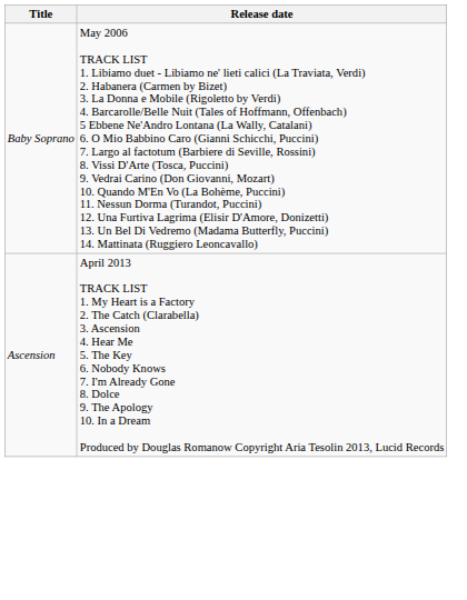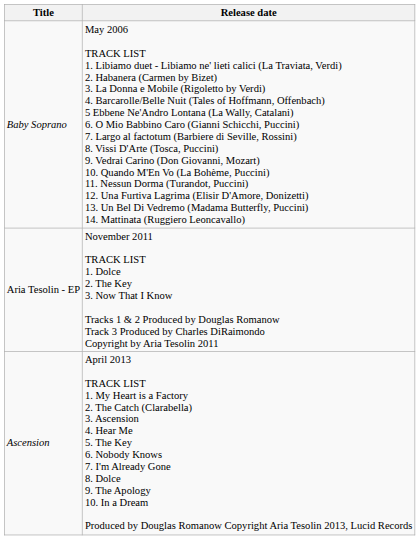+ row: Aria Tesolin - EP | November 2011 TRACK LIST 1. Dolce 2. The Key 3. Now That I Know Tracks 1 & 2 Produced by Douglas Romanow Track 3 Produced by Charles DiRaimondo Copyright by Aria Tesolin 2011
